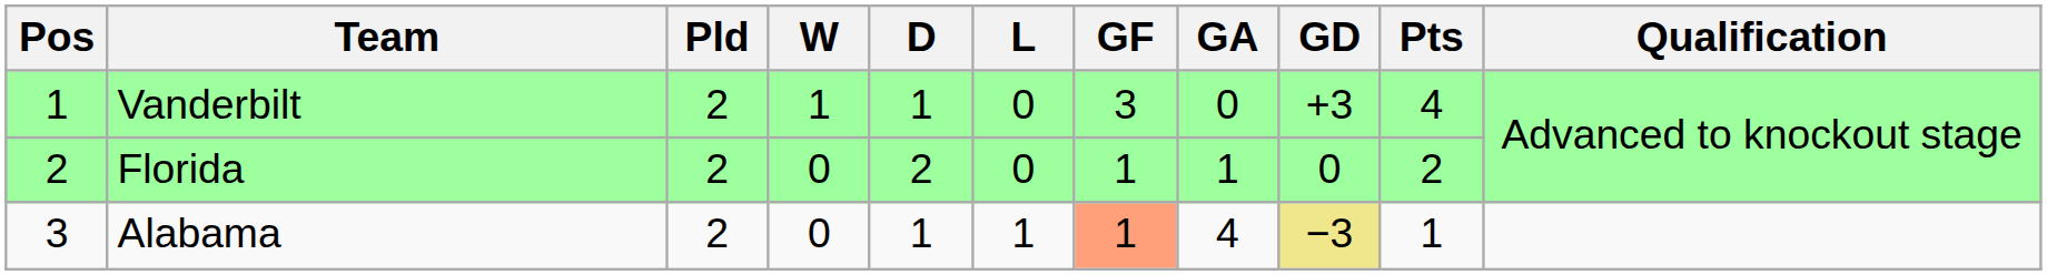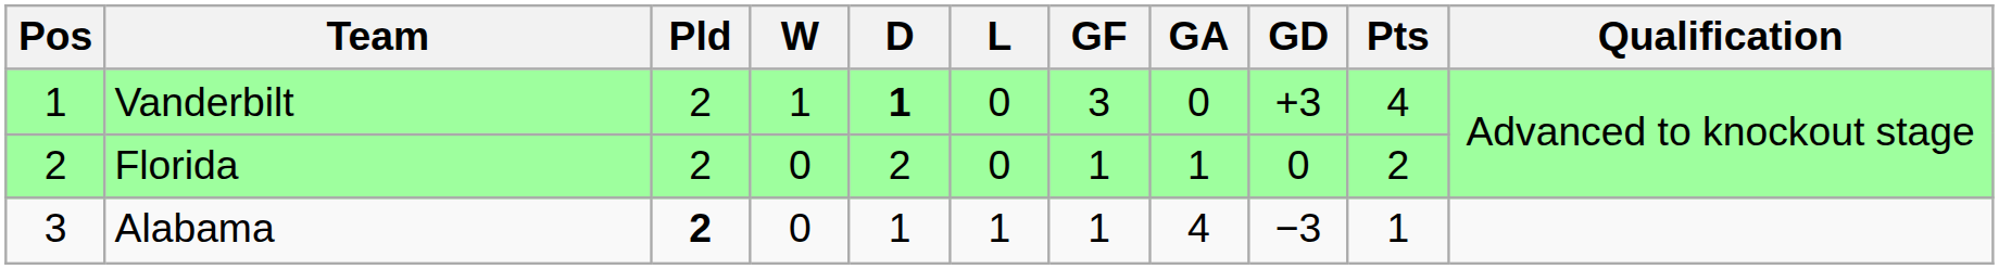Vanderbilt | D: normal -> bold
Alabama | Pld: normal -> bold
Alabama | GF: lightsalmon background -> no background
Alabama | GD: khaki background -> no background
